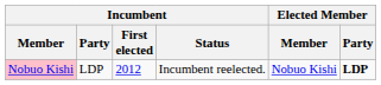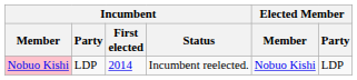row 3 | Incumbent / First elected: 2012 -> 2014
row 3 | Elected Member / Party: bold -> normal
